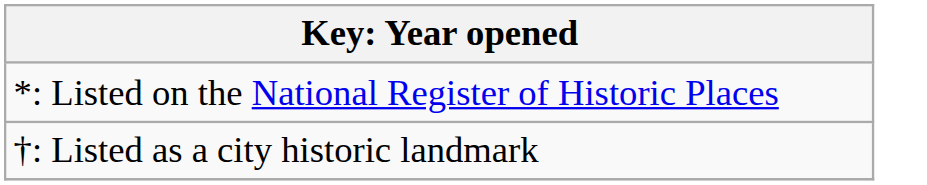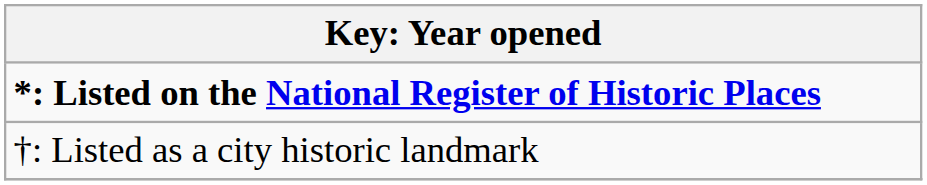row 2 | column 1: normal -> bold
